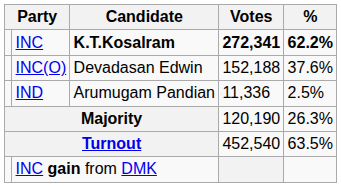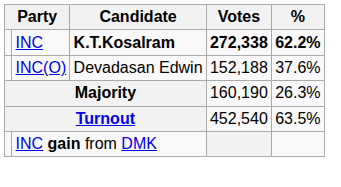INC | Votes: 272,341 -> 272,338
- row: IND | Arumugam Pandian | 11,336 | 2.5%
Majority | Votes: 120,190 -> 160,190
